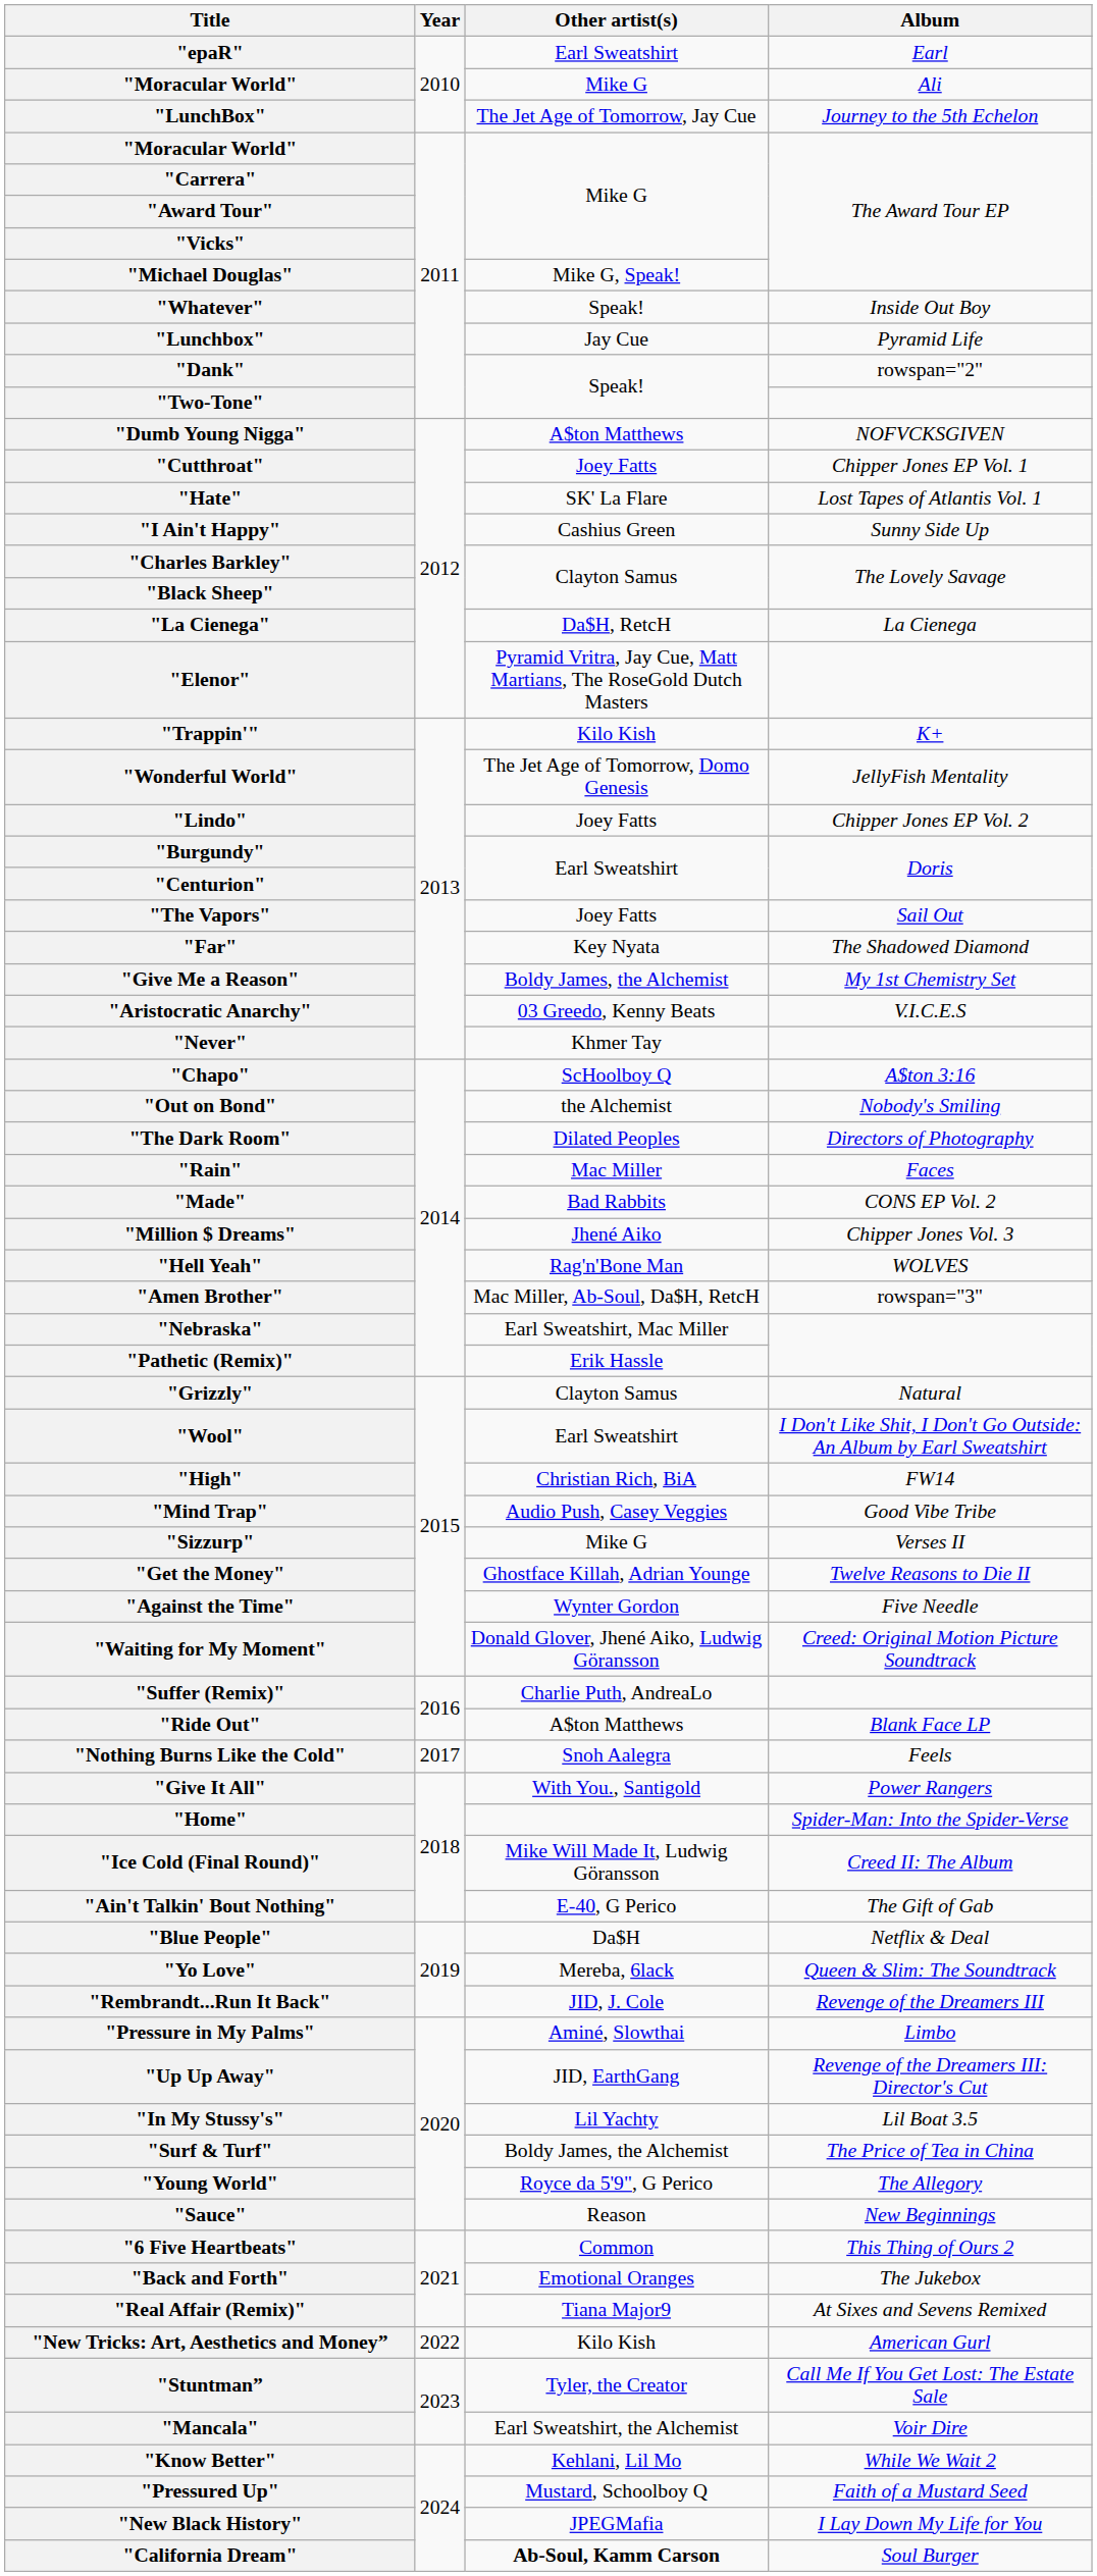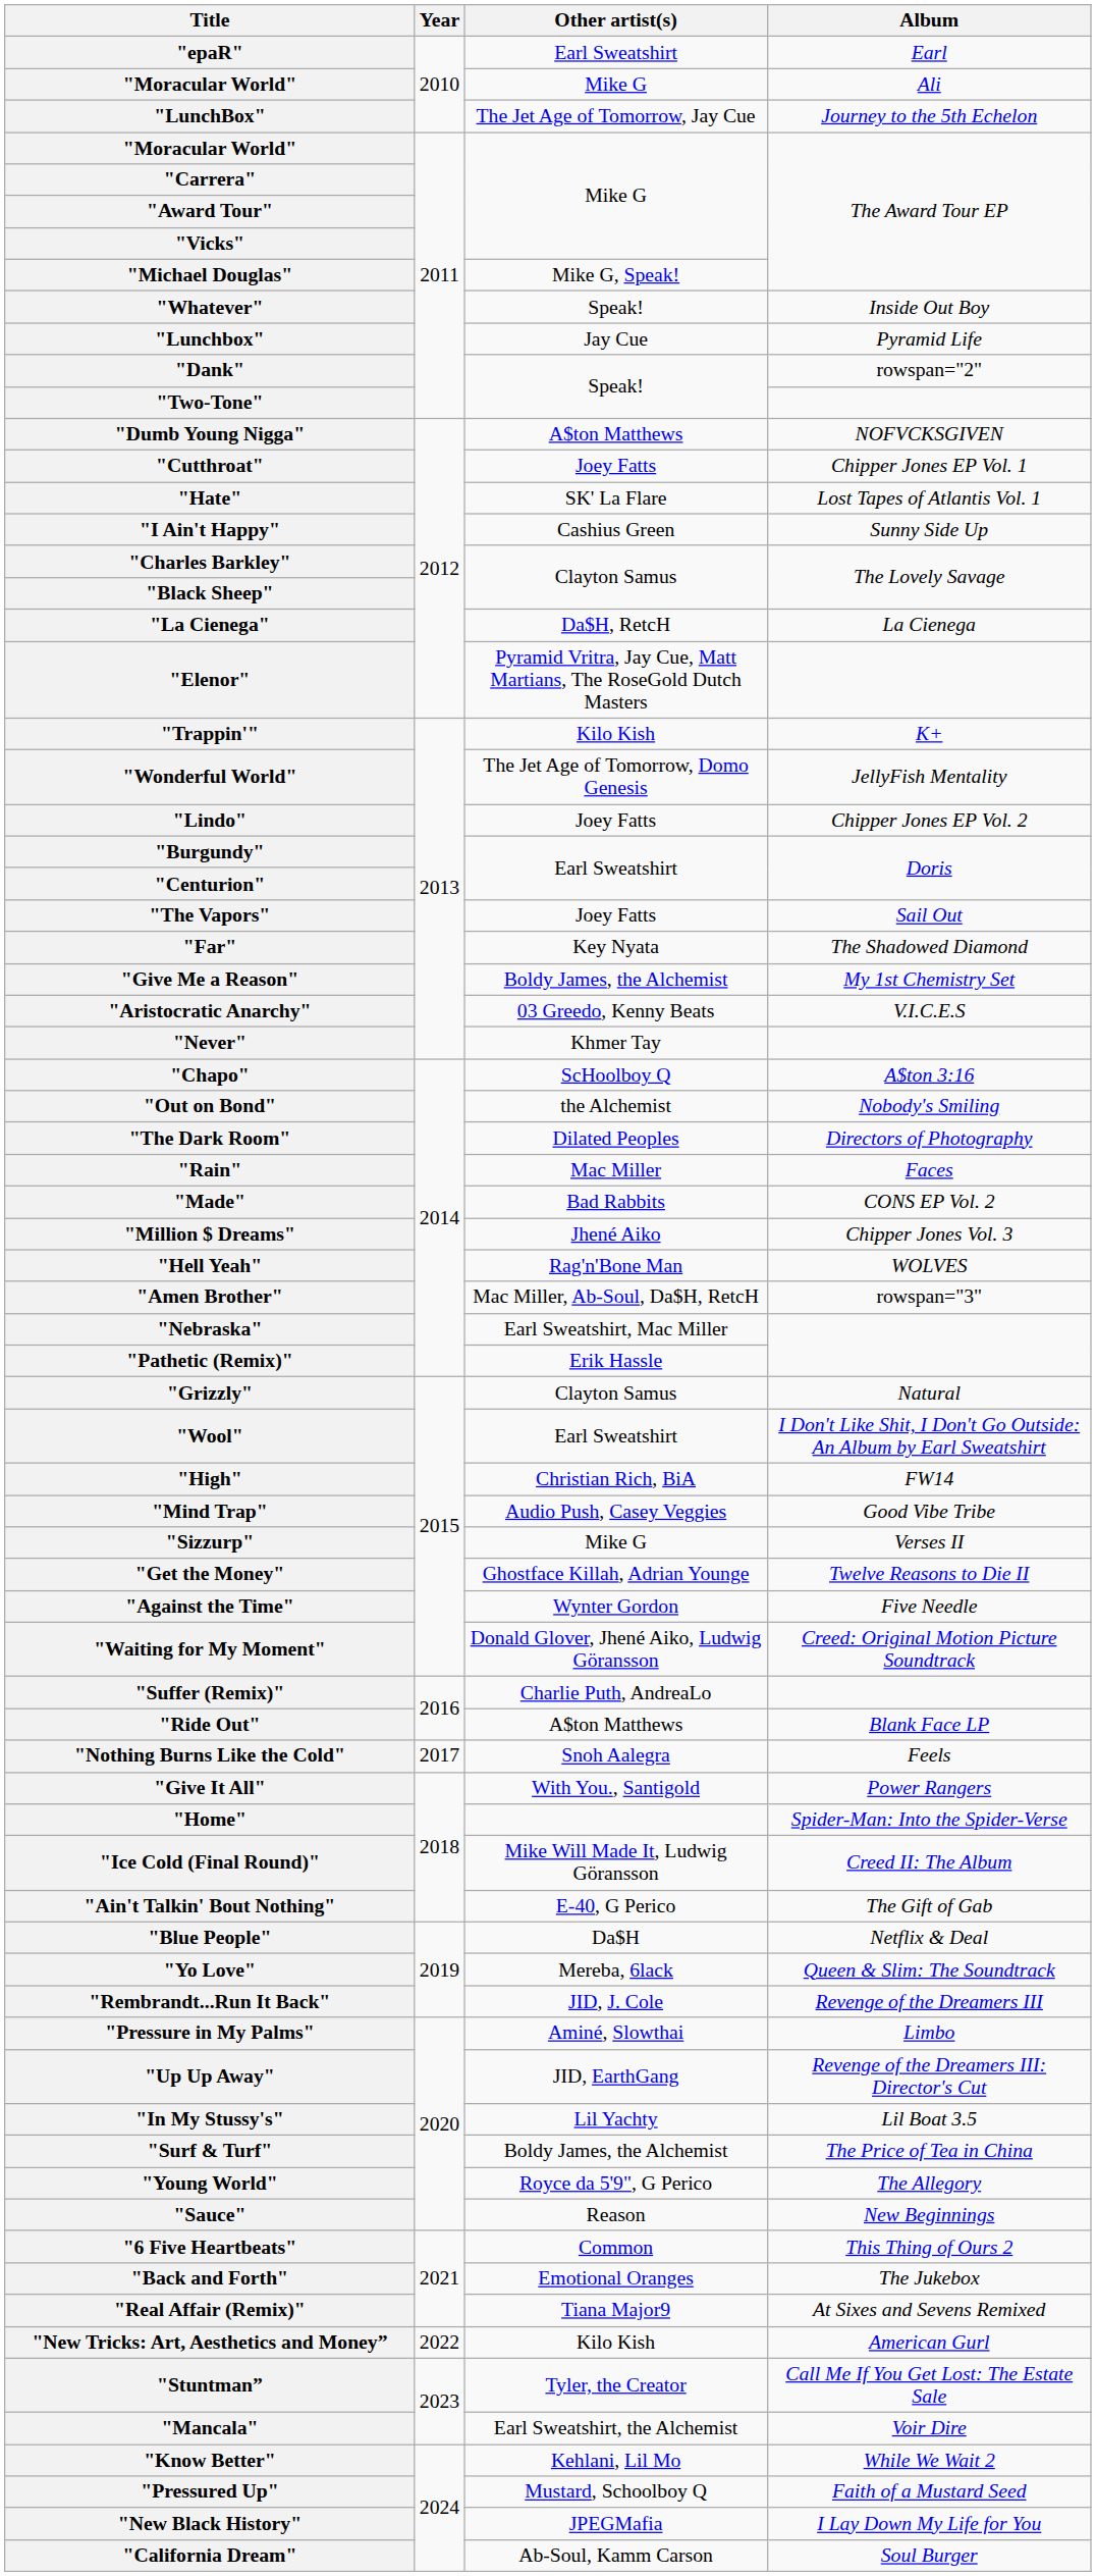"California Dream" | Other artist(s): bold -> normal
